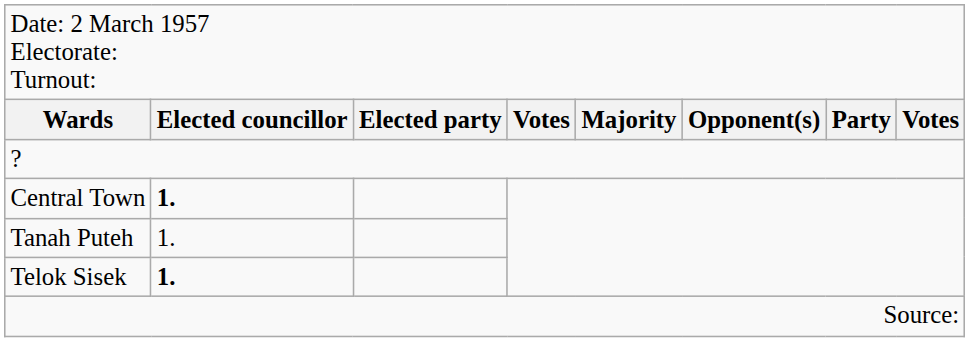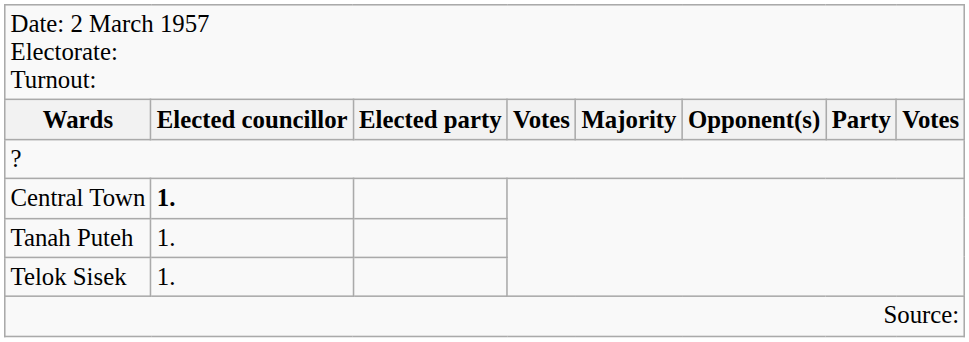Telok Sisek | column 2: bold -> normal
